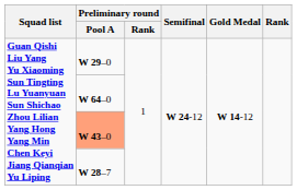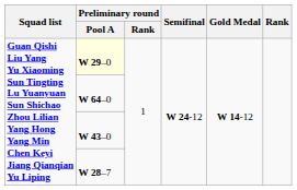W 29–0 | Preliminary round / Pool A: no background -> lightyellow background
W 43–0 | Preliminary round / Pool A: lightsalmon background -> no background
